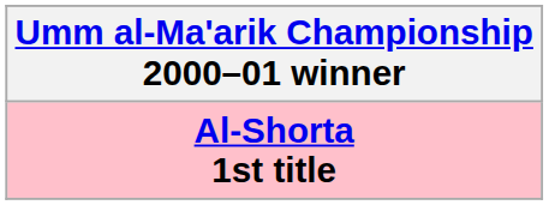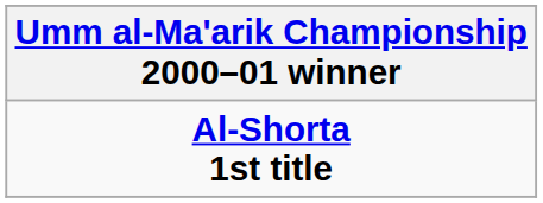row 2 | column 1: pink background -> no background
